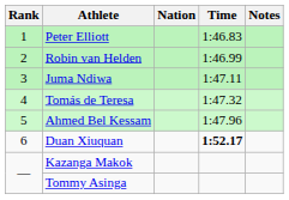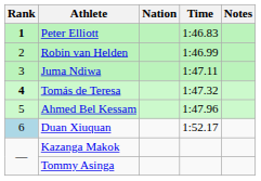Peter Elliott | Rank: normal -> bold
Tomás de Teresa | Rank: normal -> bold
Duan Xiuquan | Rank: no background -> lightblue background
Duan Xiuquan | Time: bold -> normal
